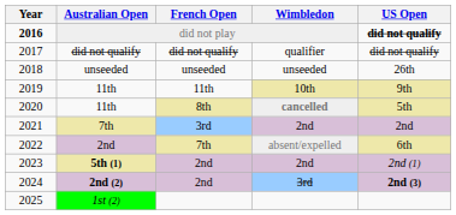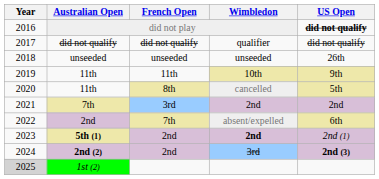did not play | Year: bold -> normal
11th / 8th | Wimbledon: bold -> normal
5th (1) | Wimbledon: normal -> bold
1st (2) | Year: no background -> lightgrey background
